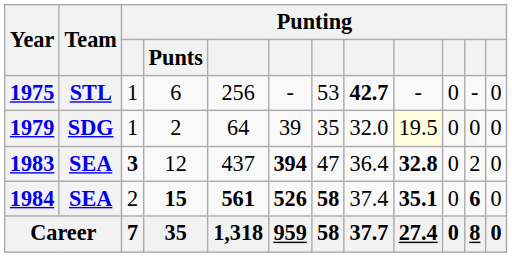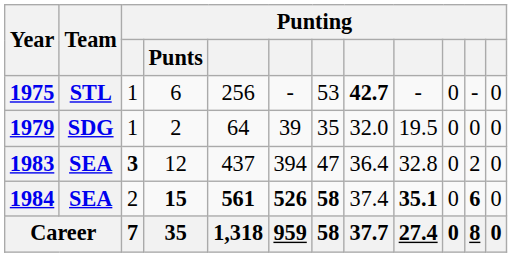1979 | column 9: lightyellow background -> no background
1983 | column 6: bold -> normal
1983 | column 9: bold -> normal
